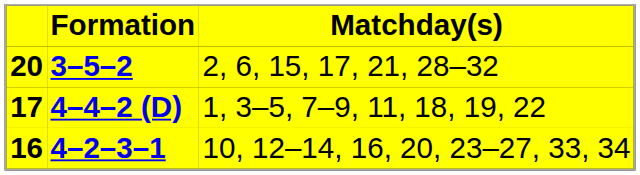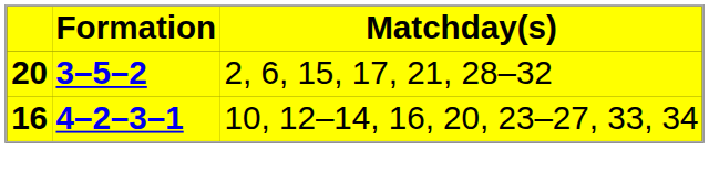- row: 17 | 4–4–2 (D) | 1, 3–5, 7–9, 11, 18, 19, 22
